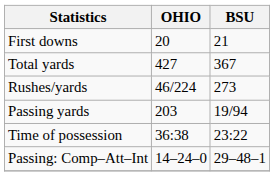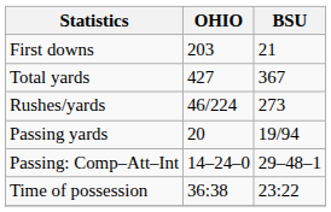First downs | OHIO: 20 -> 203
Passing yards | OHIO: 203 -> 20
rows swapped: Passing: Comp–Att–Int <-> Time of possession
